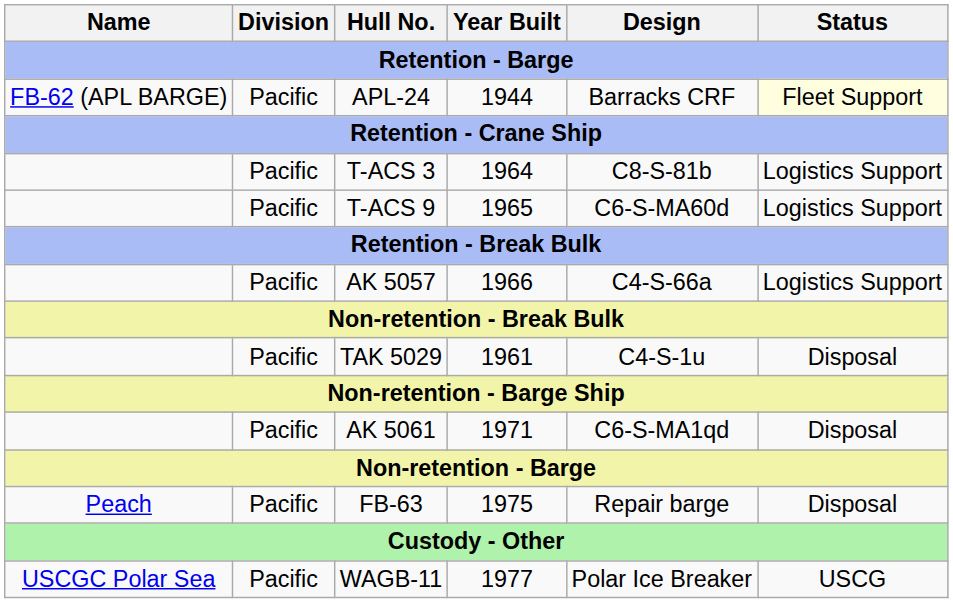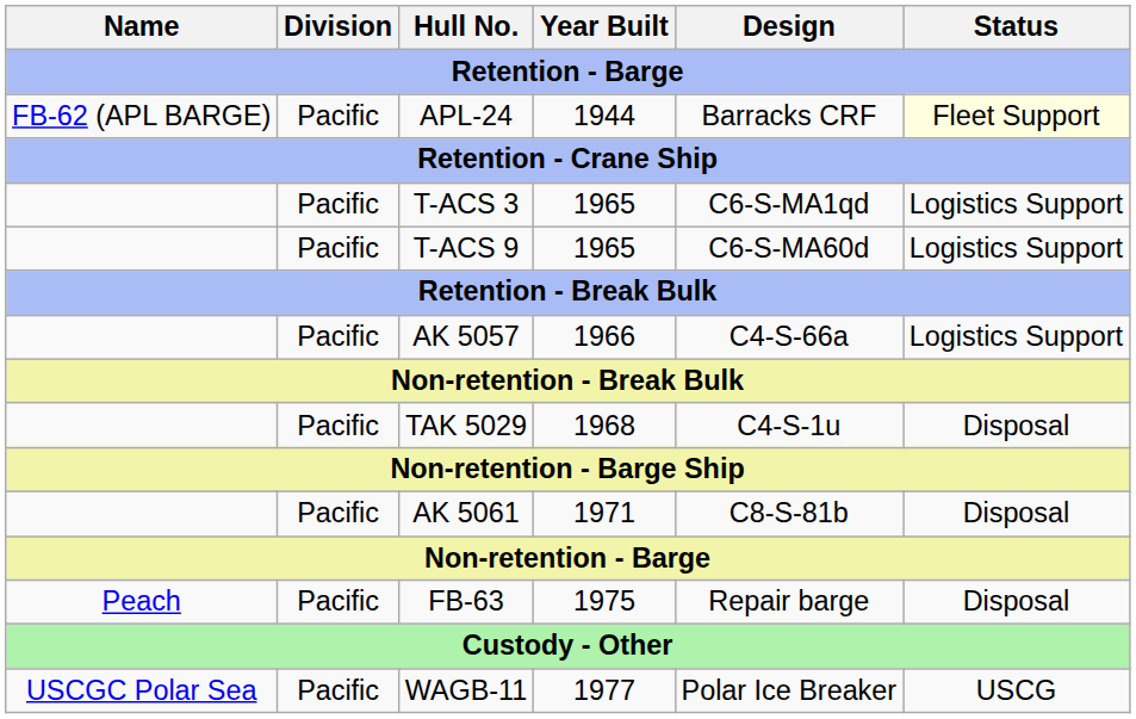T-ACS 3 | Year Built: 1964 -> 1965
T-ACS 3 | Design: C8-S-81b -> C6-S-MA1qd
TAK 5029 | Year Built: 1961 -> 1968
AK 5061 | Design: C6-S-MA1qd -> C8-S-81b
